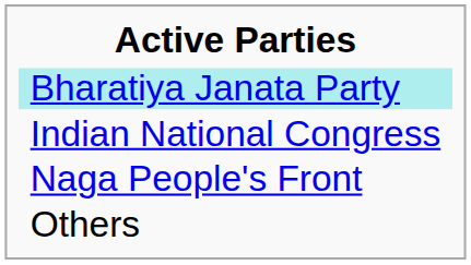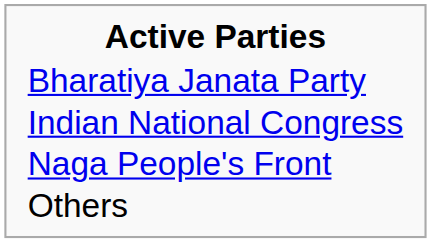row 2 | column 1: paleturquoise background -> no background
